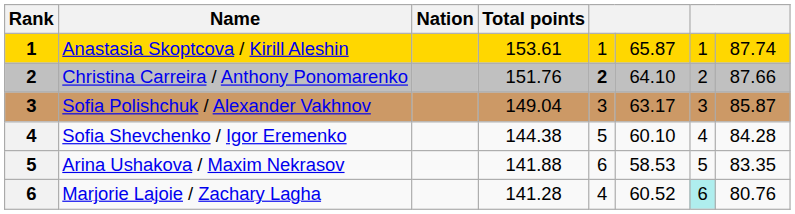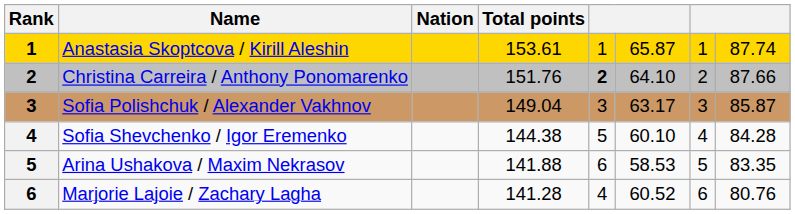Marjorie Lajoie / Zachary Lagha | column 7: paleturquoise background -> no background
